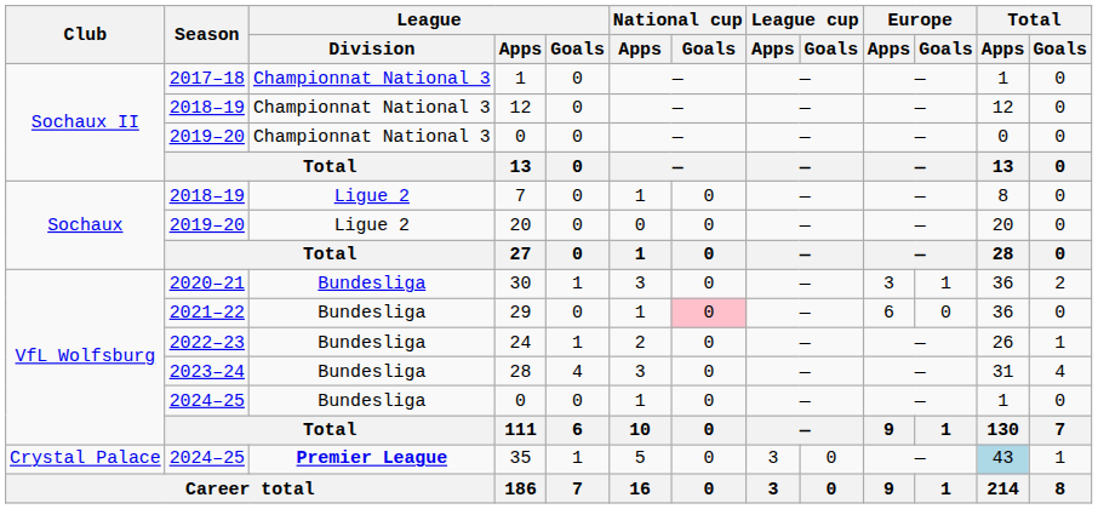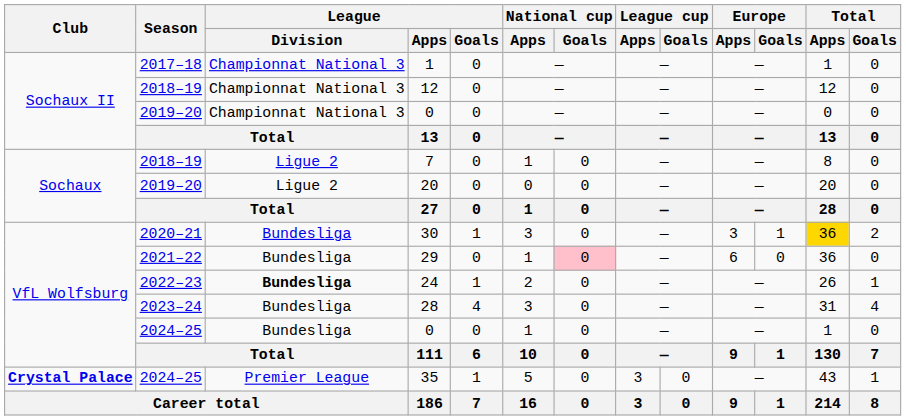30 | Total / Apps: no background -> gold background
24 | League / Division: normal -> bold
35 | Club: normal -> bold
35 | League / Division: bold -> normal
35 | Total / Apps: lightblue background -> no background
